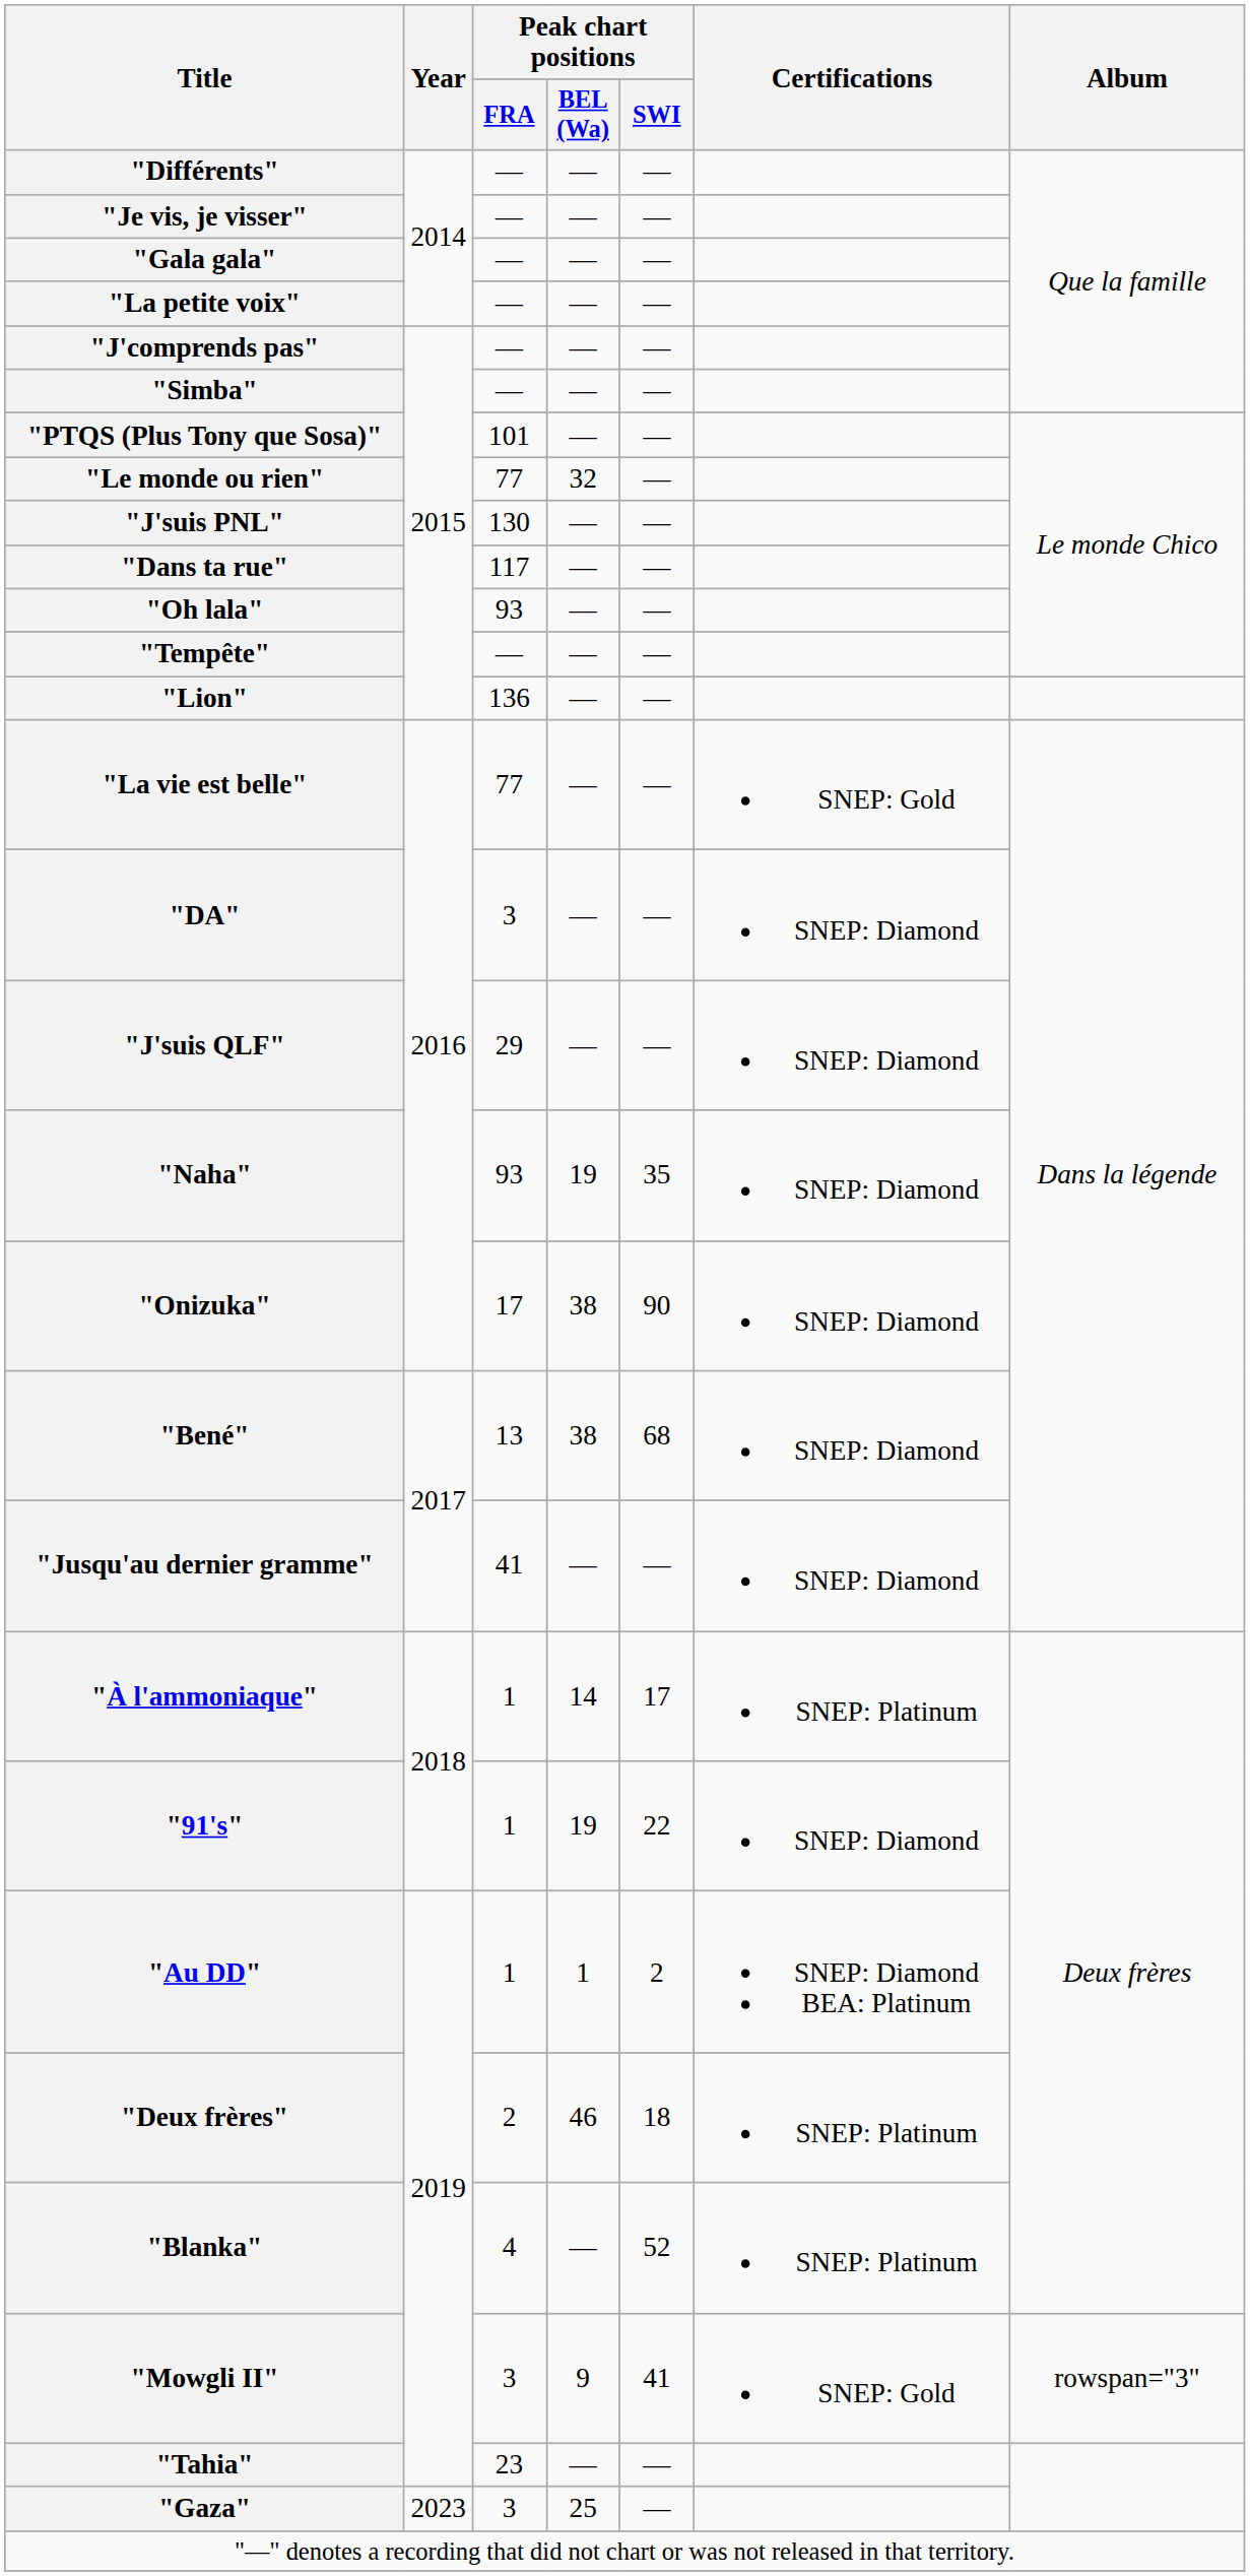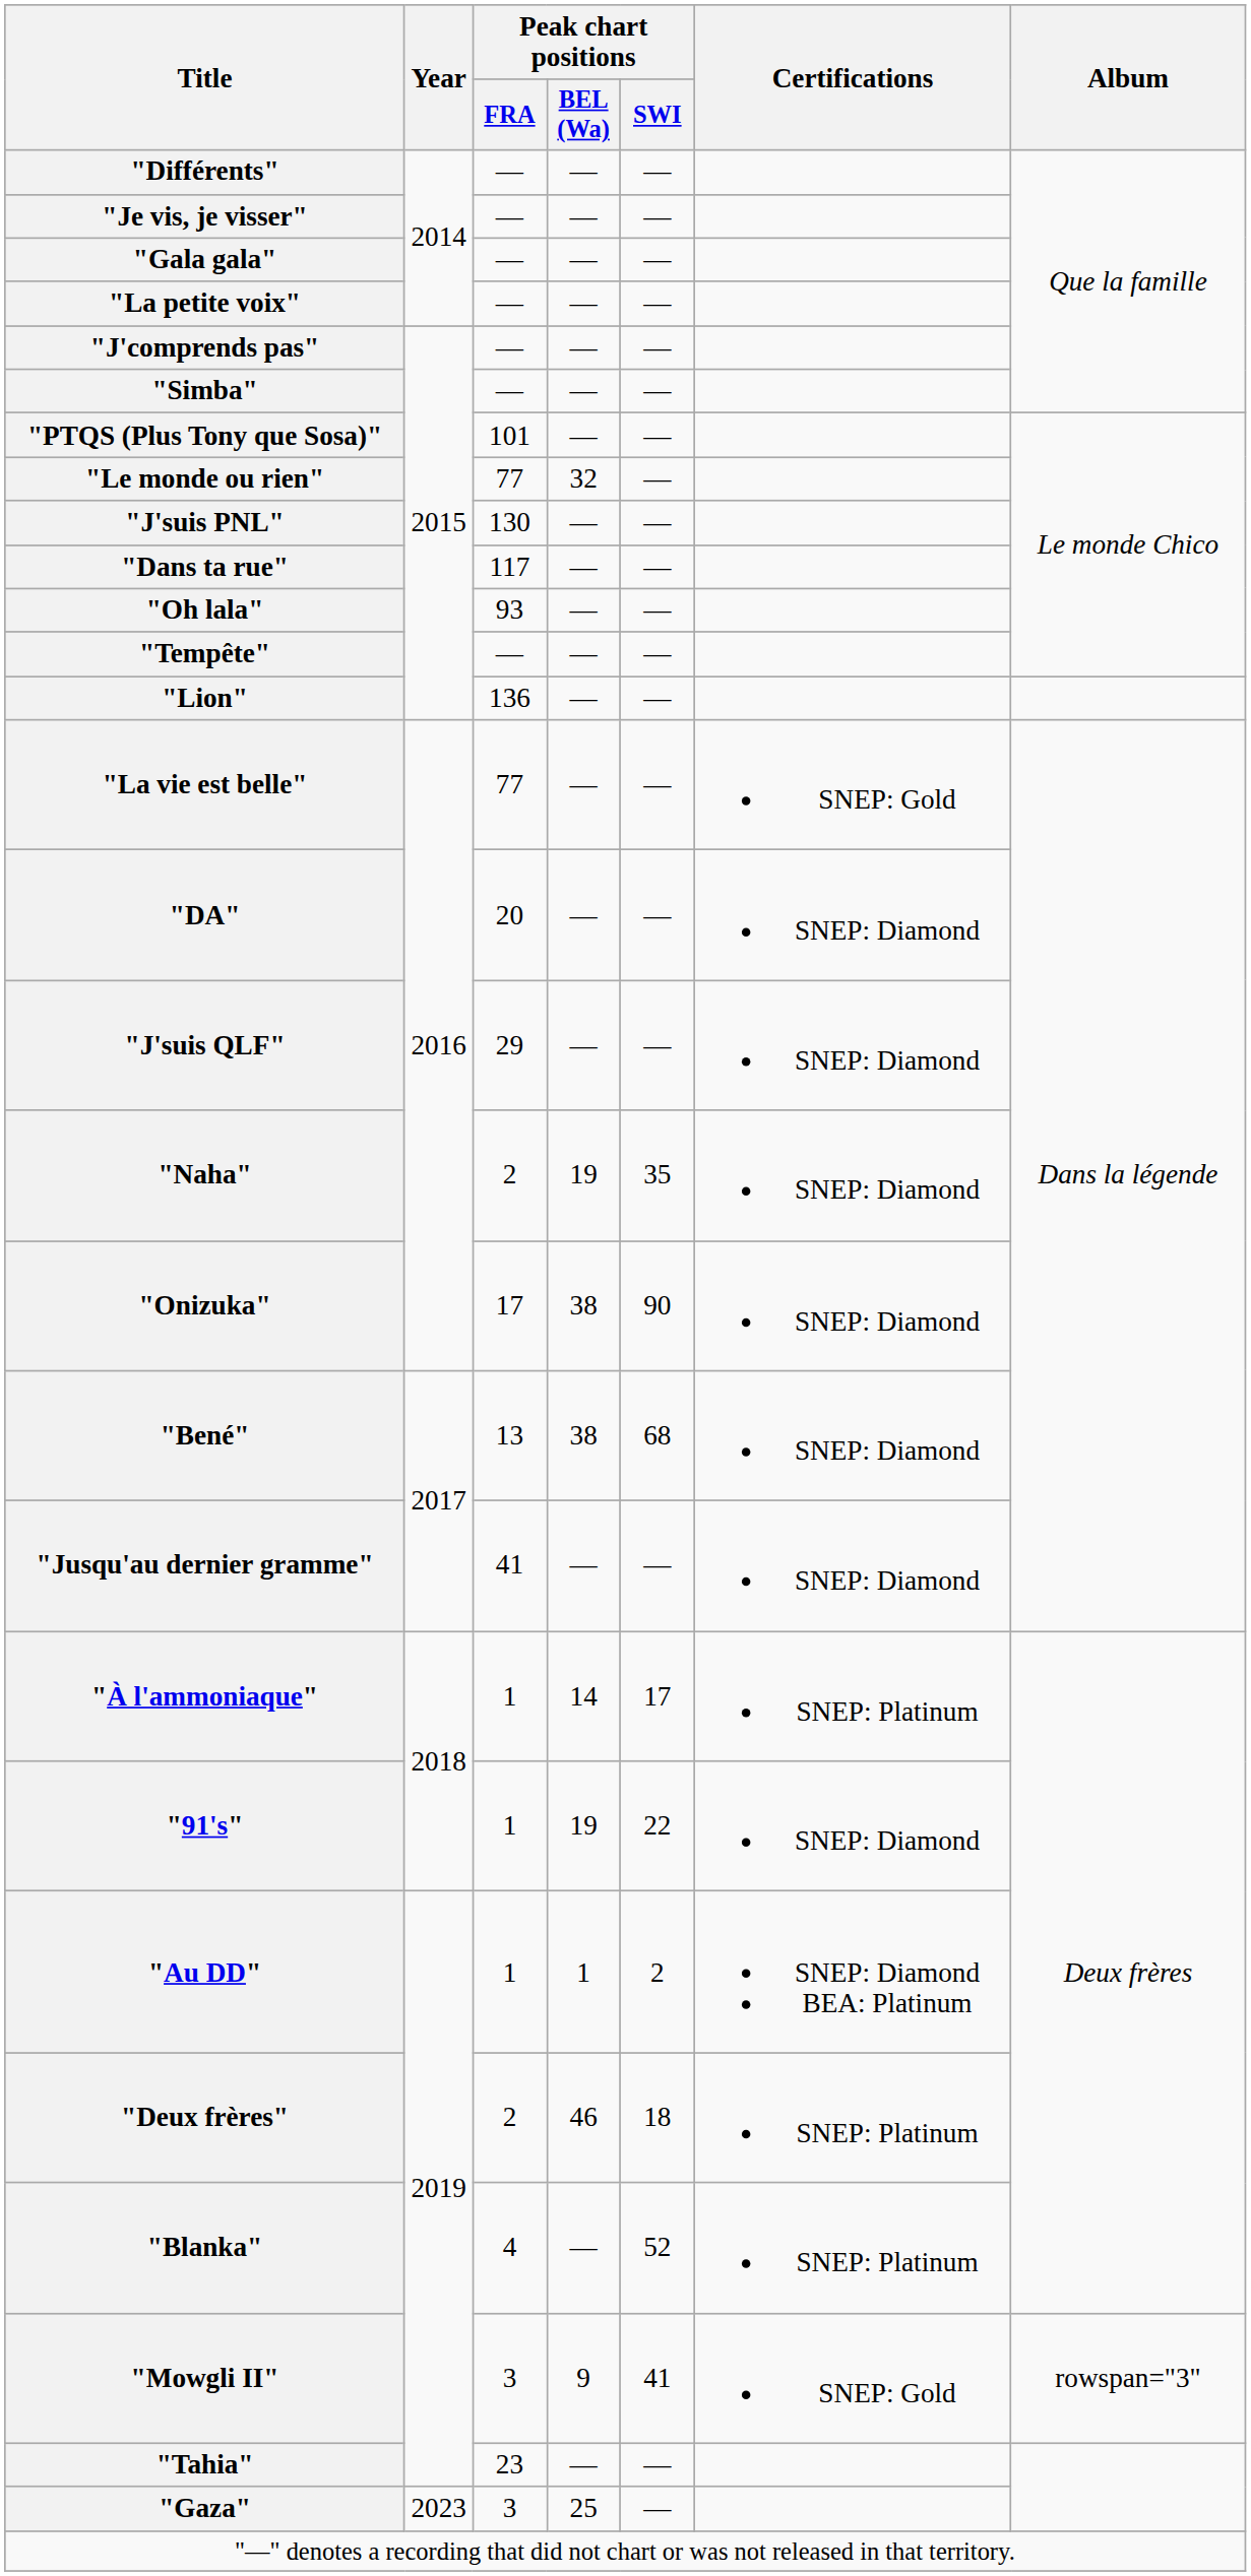"DA" | Peak chart positions / FRA: 3 -> 20
"Naha" | Peak chart positions / FRA: 93 -> 2
